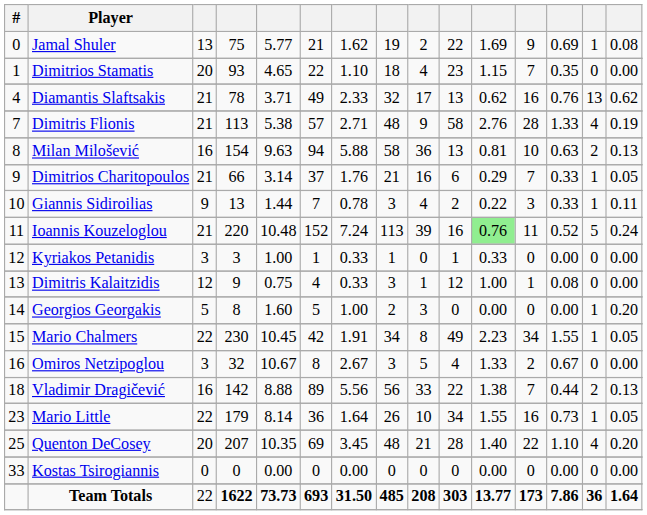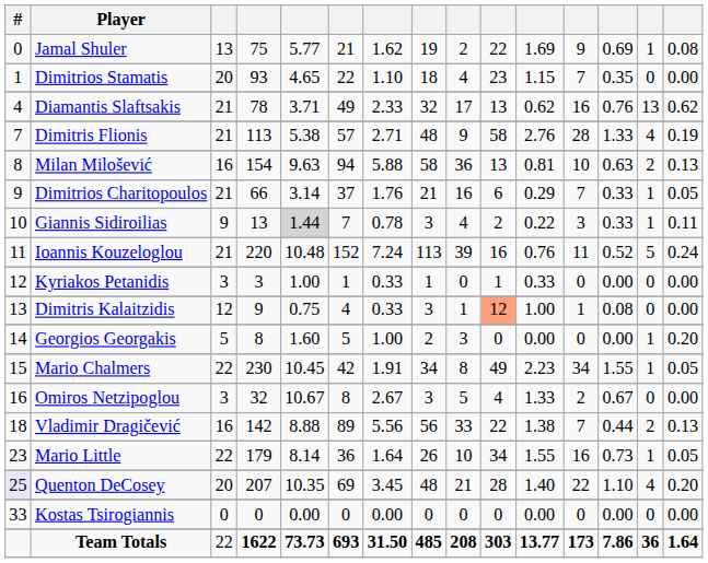Giannis Sidiroilias | column 5: no background -> lightgrey background
Ioannis Kouzeloglou | column 11: lightgreen background -> no background
Dimitris Kalaitzidis | column 10: no background -> lightsalmon background
Quenton DeCosey | #: no background -> lavender background
